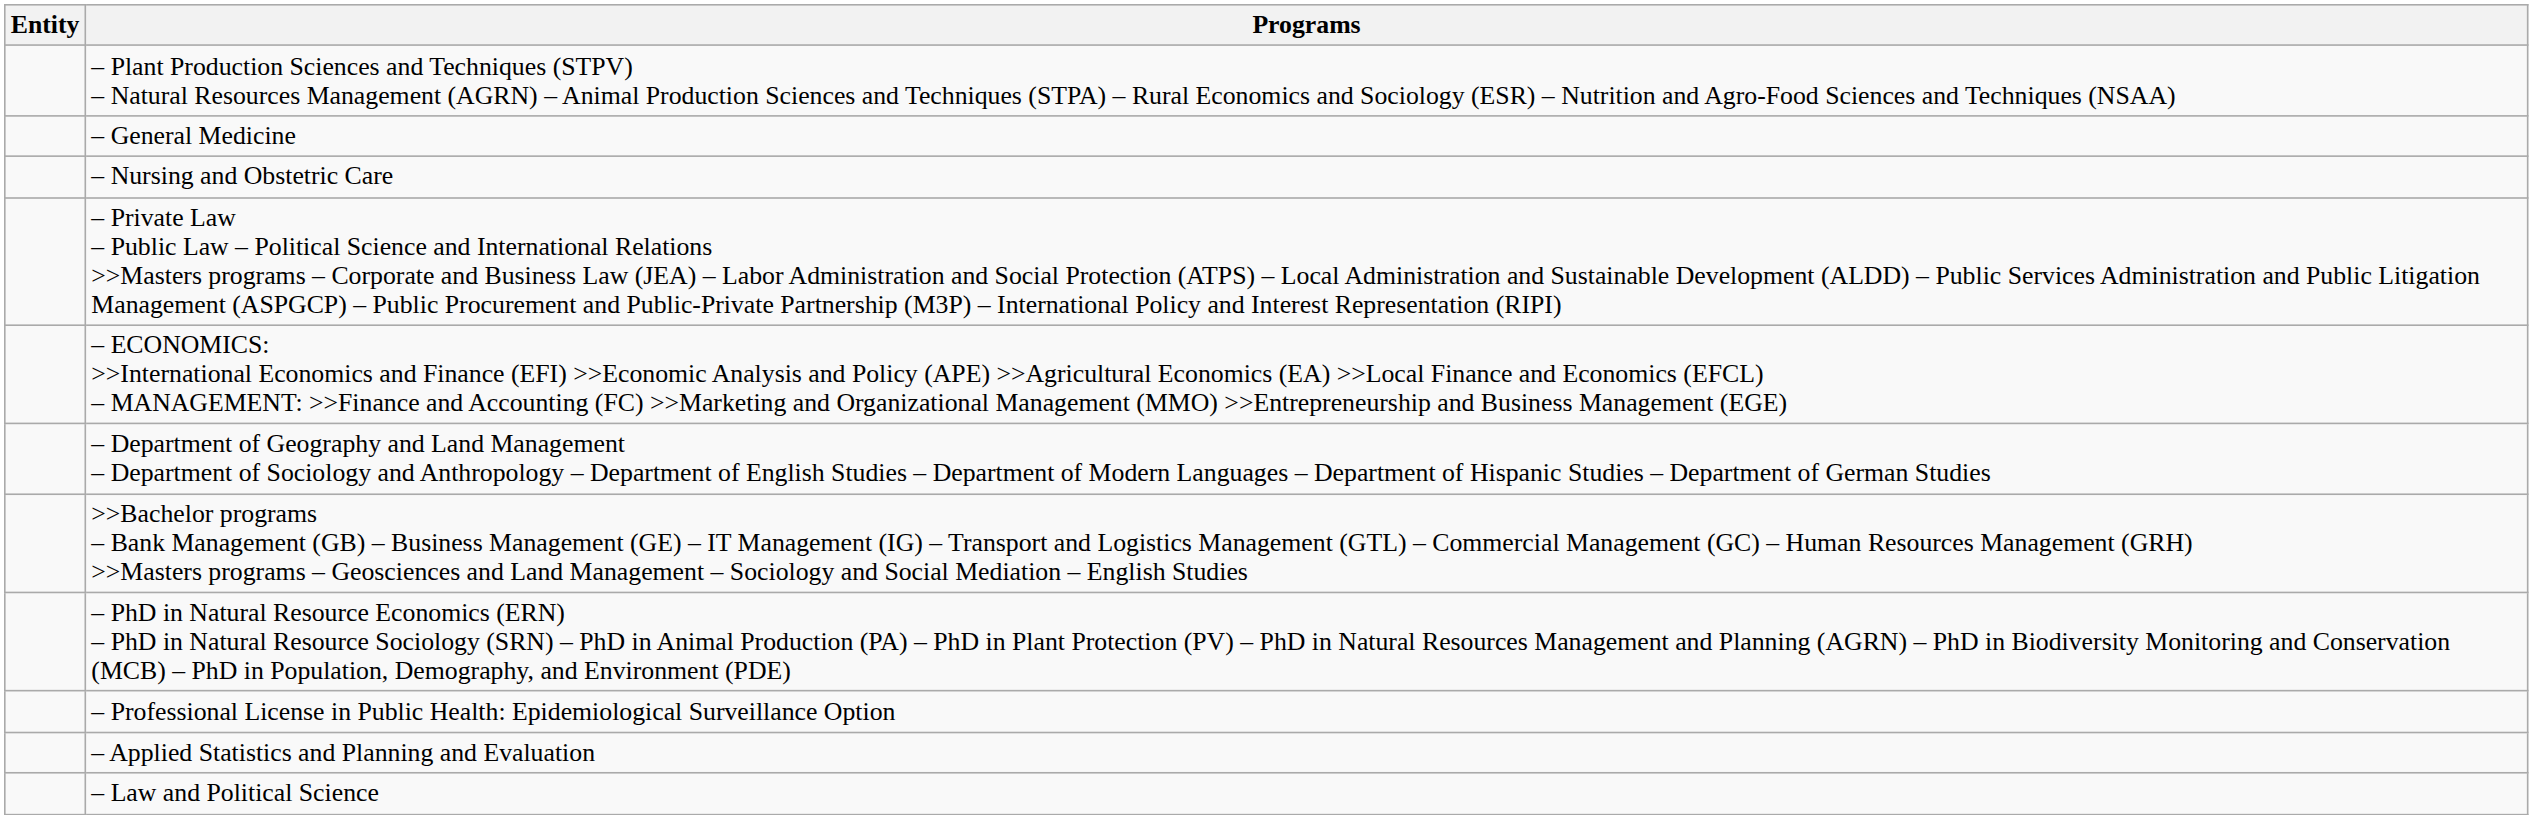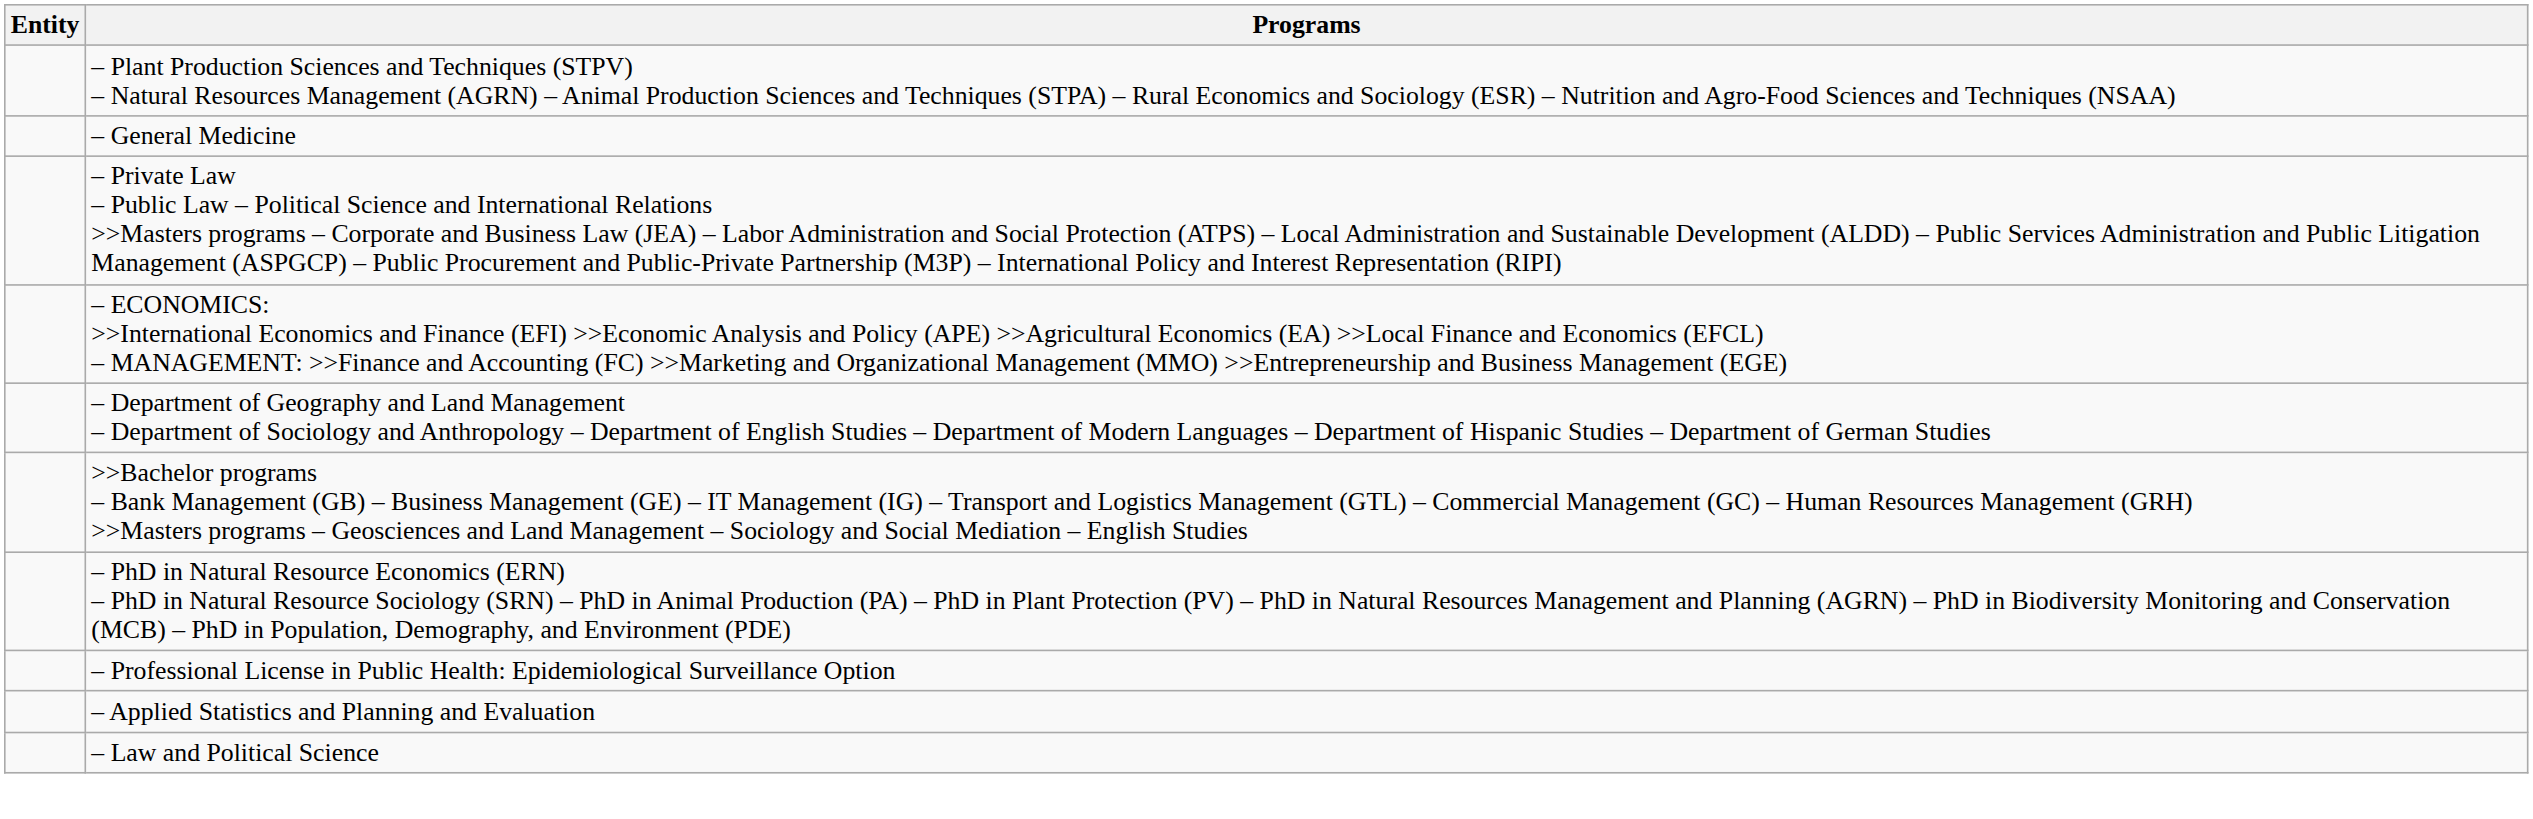- row: – Nursing and Obstetric Care
